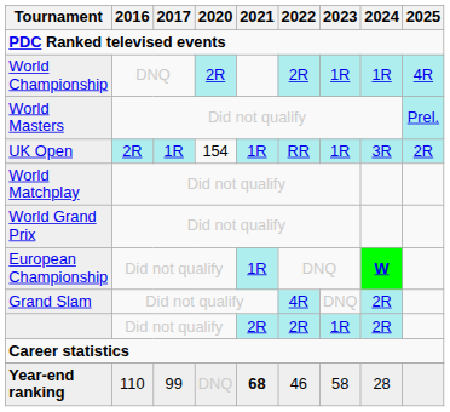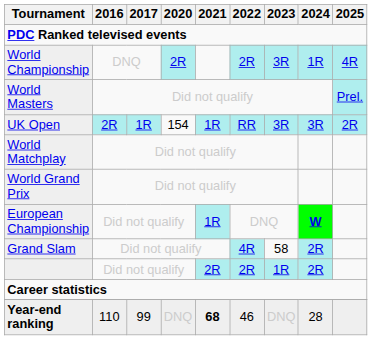World Championship | 2023: 1R -> 3R
UK Open | 2023: 1R -> 3R
Grand Slam | 2023: DNQ -> 58
Year-end ranking | 2023: 58 -> DNQ
